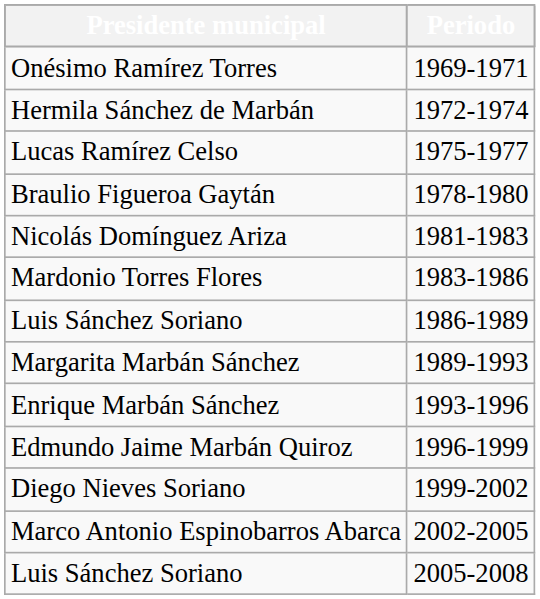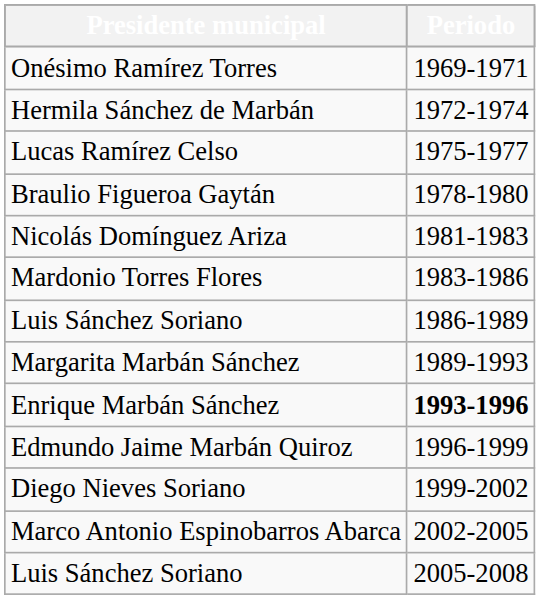row 10 | Periodo: normal -> bold
